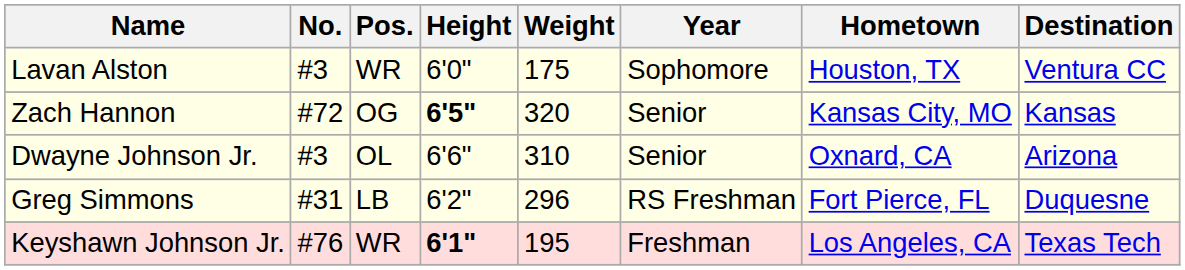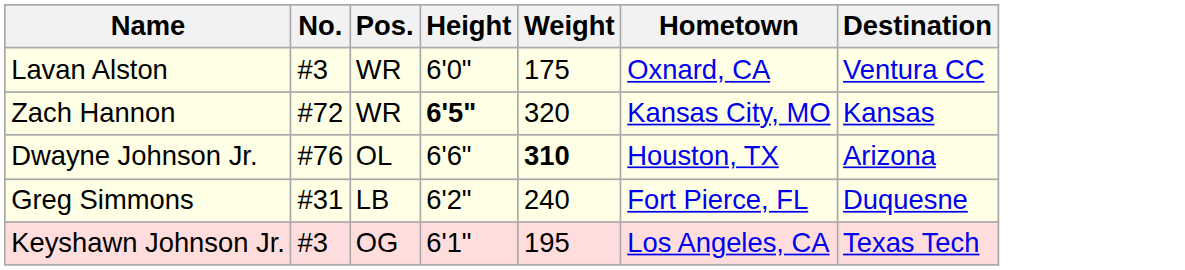- column: Year | Sophomore | Senior | Senior | RS Freshman | Freshman
Lavan Alston | Hometown: Houston, TX -> Oxnard, CA
Zach Hannon | Pos.: OG -> WR
Dwayne Johnson Jr. | No.: #3 -> #76
Dwayne Johnson Jr. | Weight: normal -> bold
Dwayne Johnson Jr. | Hometown: Oxnard, CA -> Houston, TX
Greg Simmons | Weight: 296 -> 240
Keyshawn Johnson Jr. | No.: #76 -> #3
Keyshawn Johnson Jr. | Pos.: WR -> OG
Keyshawn Johnson Jr. | Height: bold -> normal
